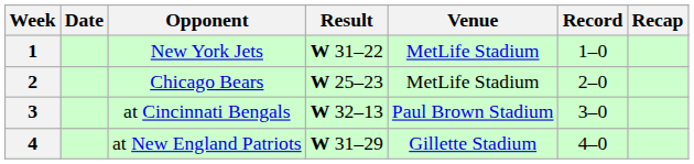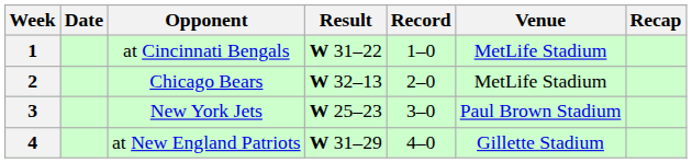columns swapped: Record <-> Venue
1 | Opponent: New York Jets -> at Cincinnati Bengals
2 | Result: W 25–23 -> W 32–13
3 | Opponent: at Cincinnati Bengals -> New York Jets
3 | Result: W 32–13 -> W 25–23
